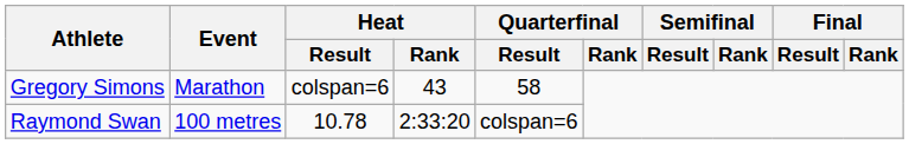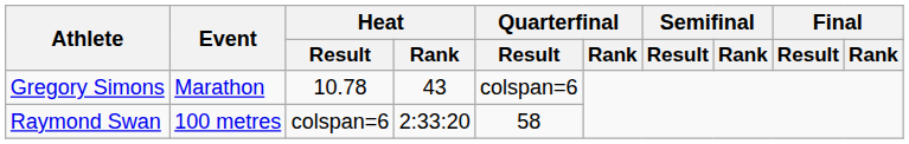Gregory Simons | Heat / Result: colspan=6 -> 10.78
Gregory Simons | Quarterfinal / Result: 58 -> colspan=6
Raymond Swan | Heat / Result: 10.78 -> colspan=6
Raymond Swan | Quarterfinal / Result: colspan=6 -> 58
